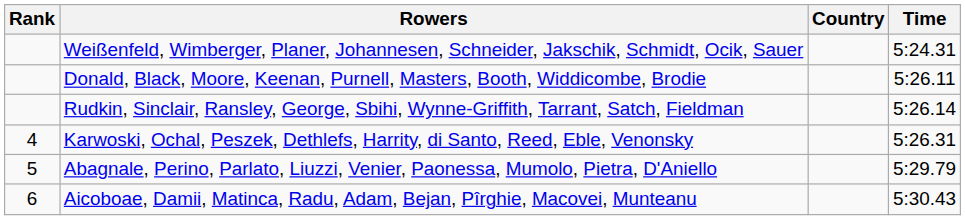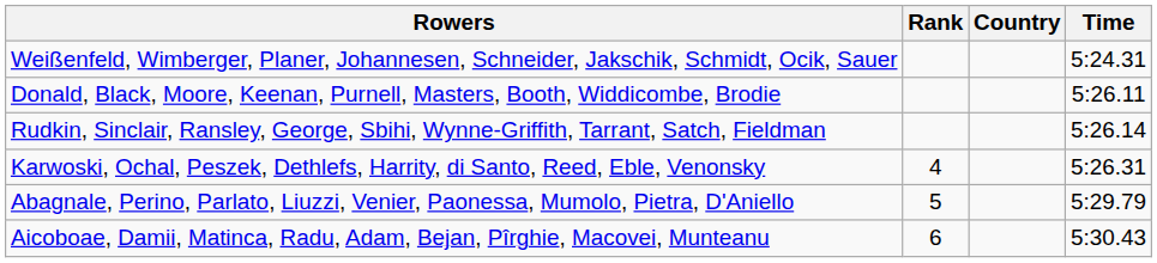columns swapped: Rank <-> Rowers
